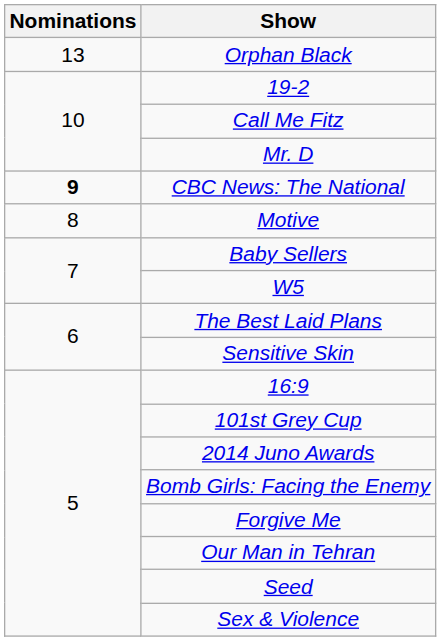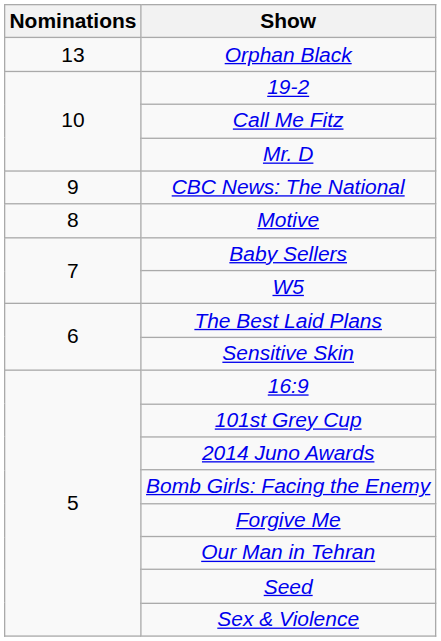CBC News: The National | Nominations: bold -> normal
